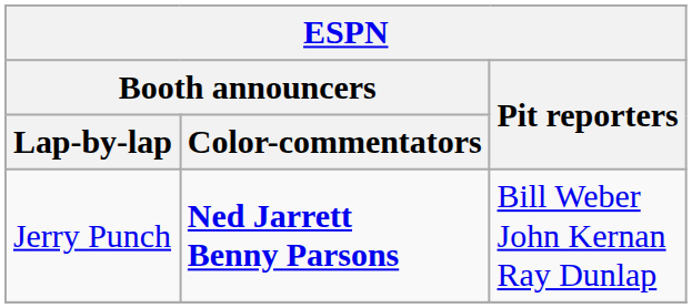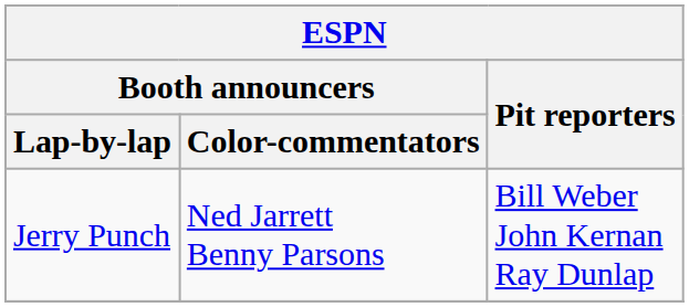Jerry Punch | Booth announcers / Color-commentators: bold -> normal
